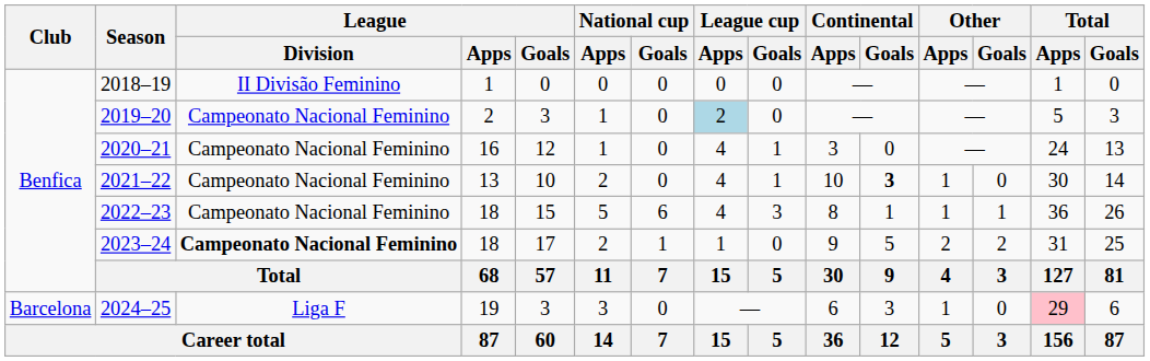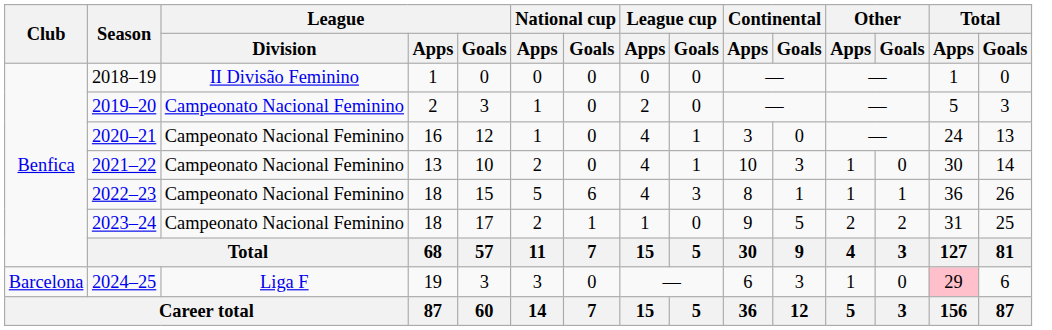2019–20 | League cup / Apps: lightblue background -> no background
2021–22 | Continental / Goals: bold -> normal
2023–24 | League / Division: bold -> normal
